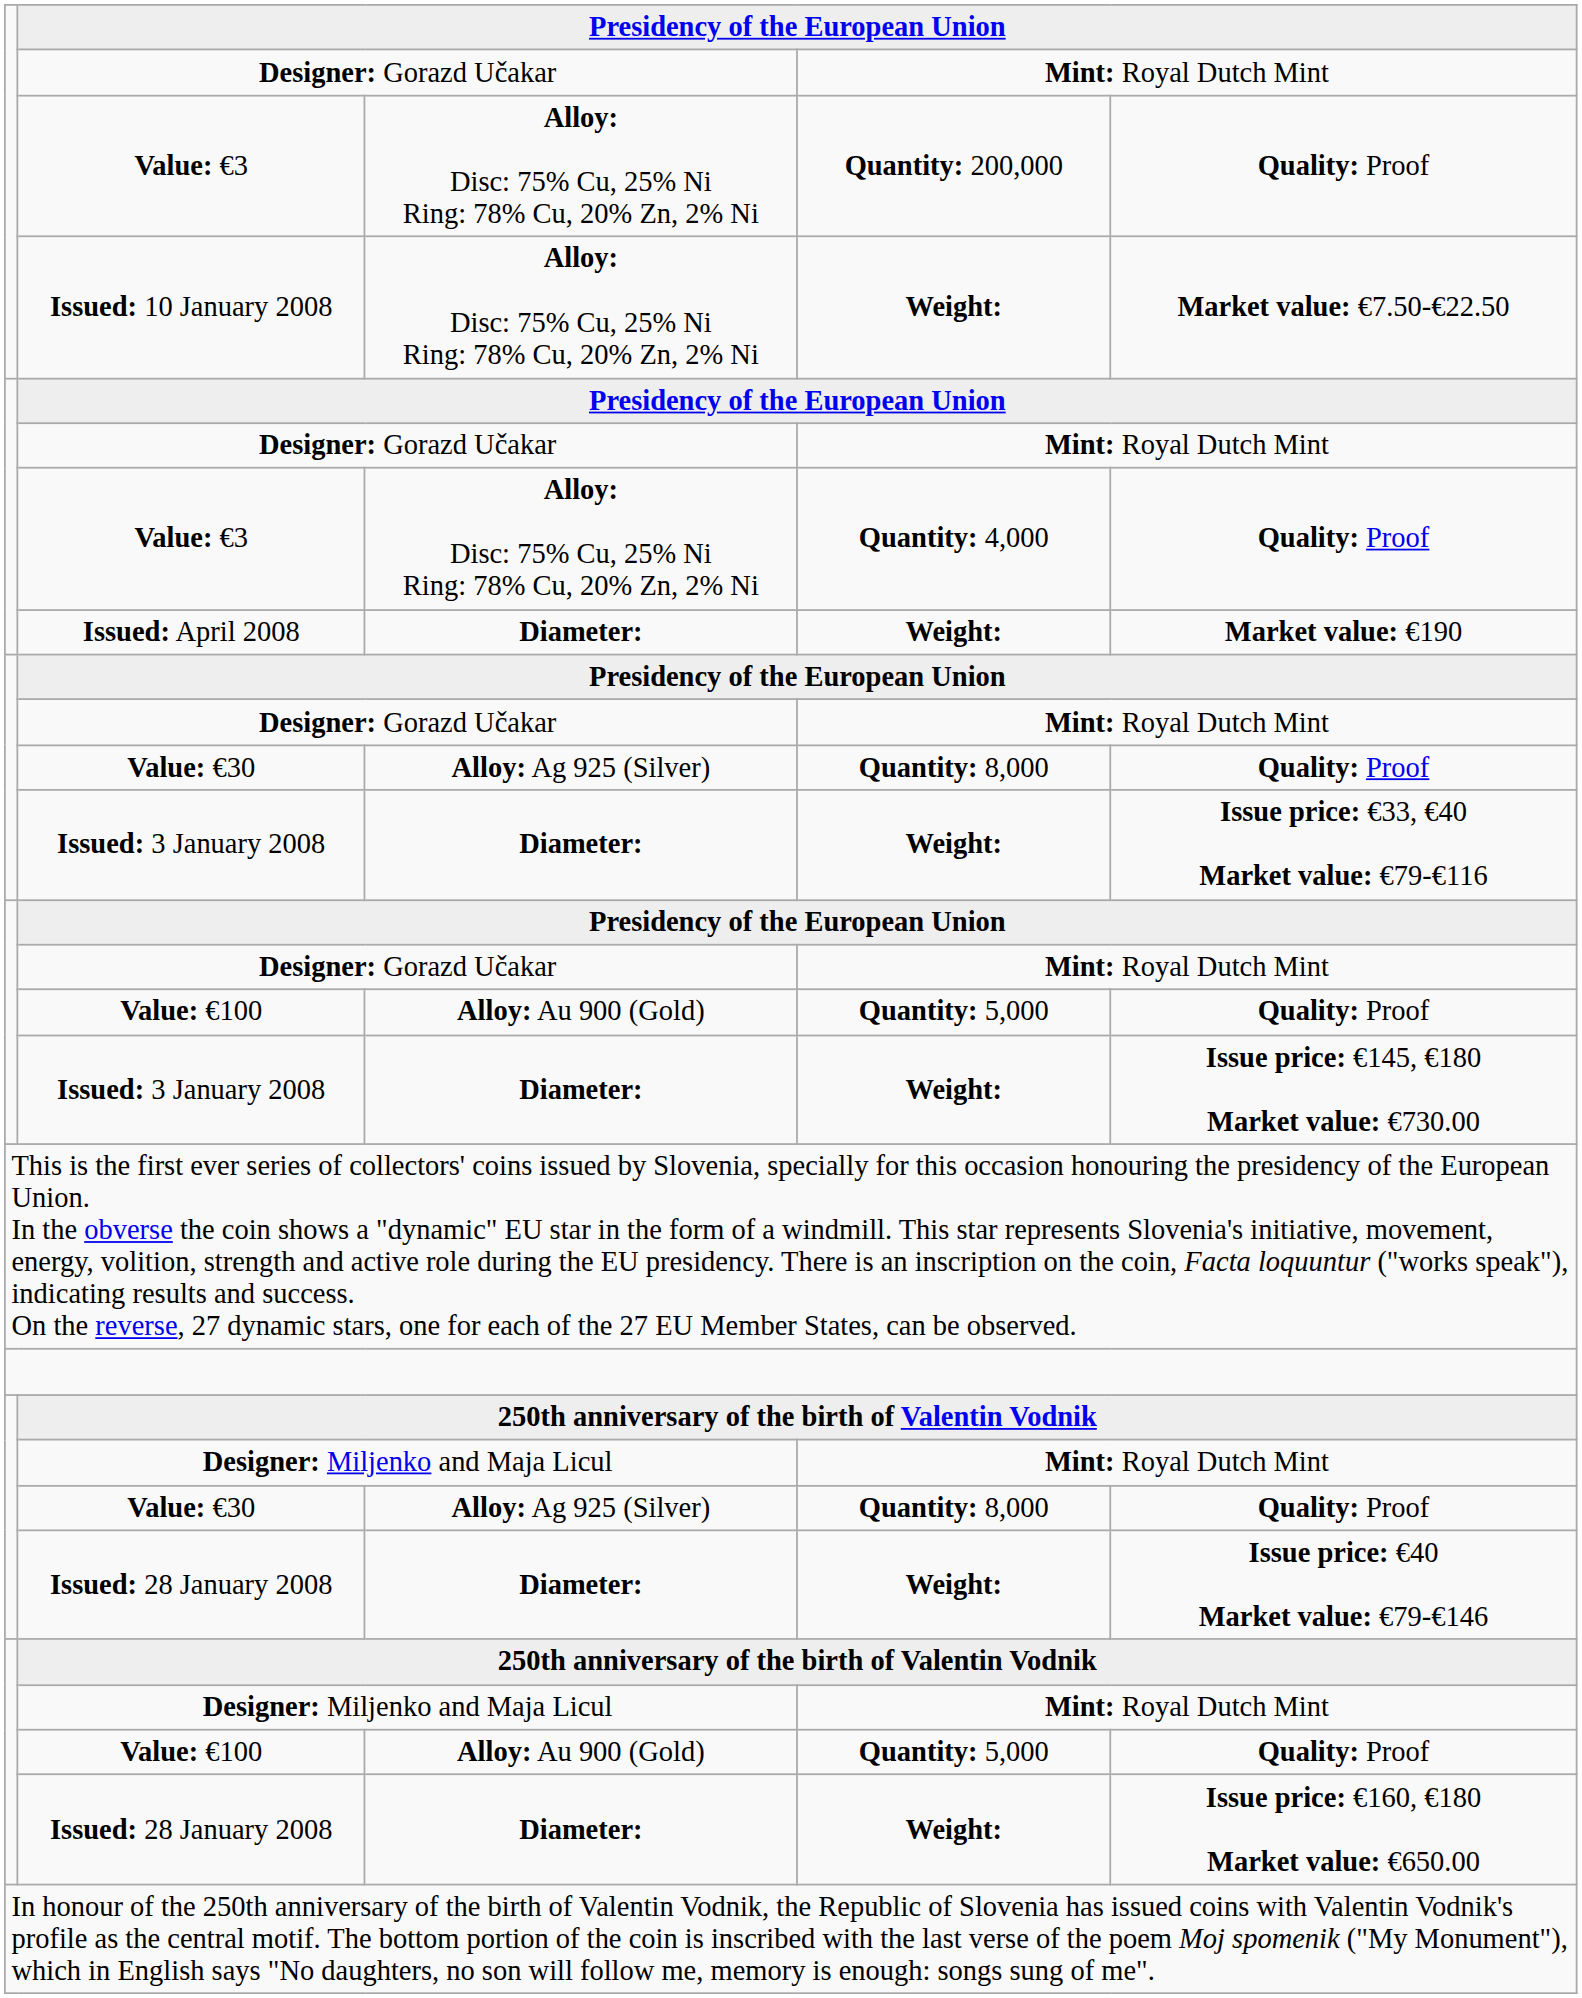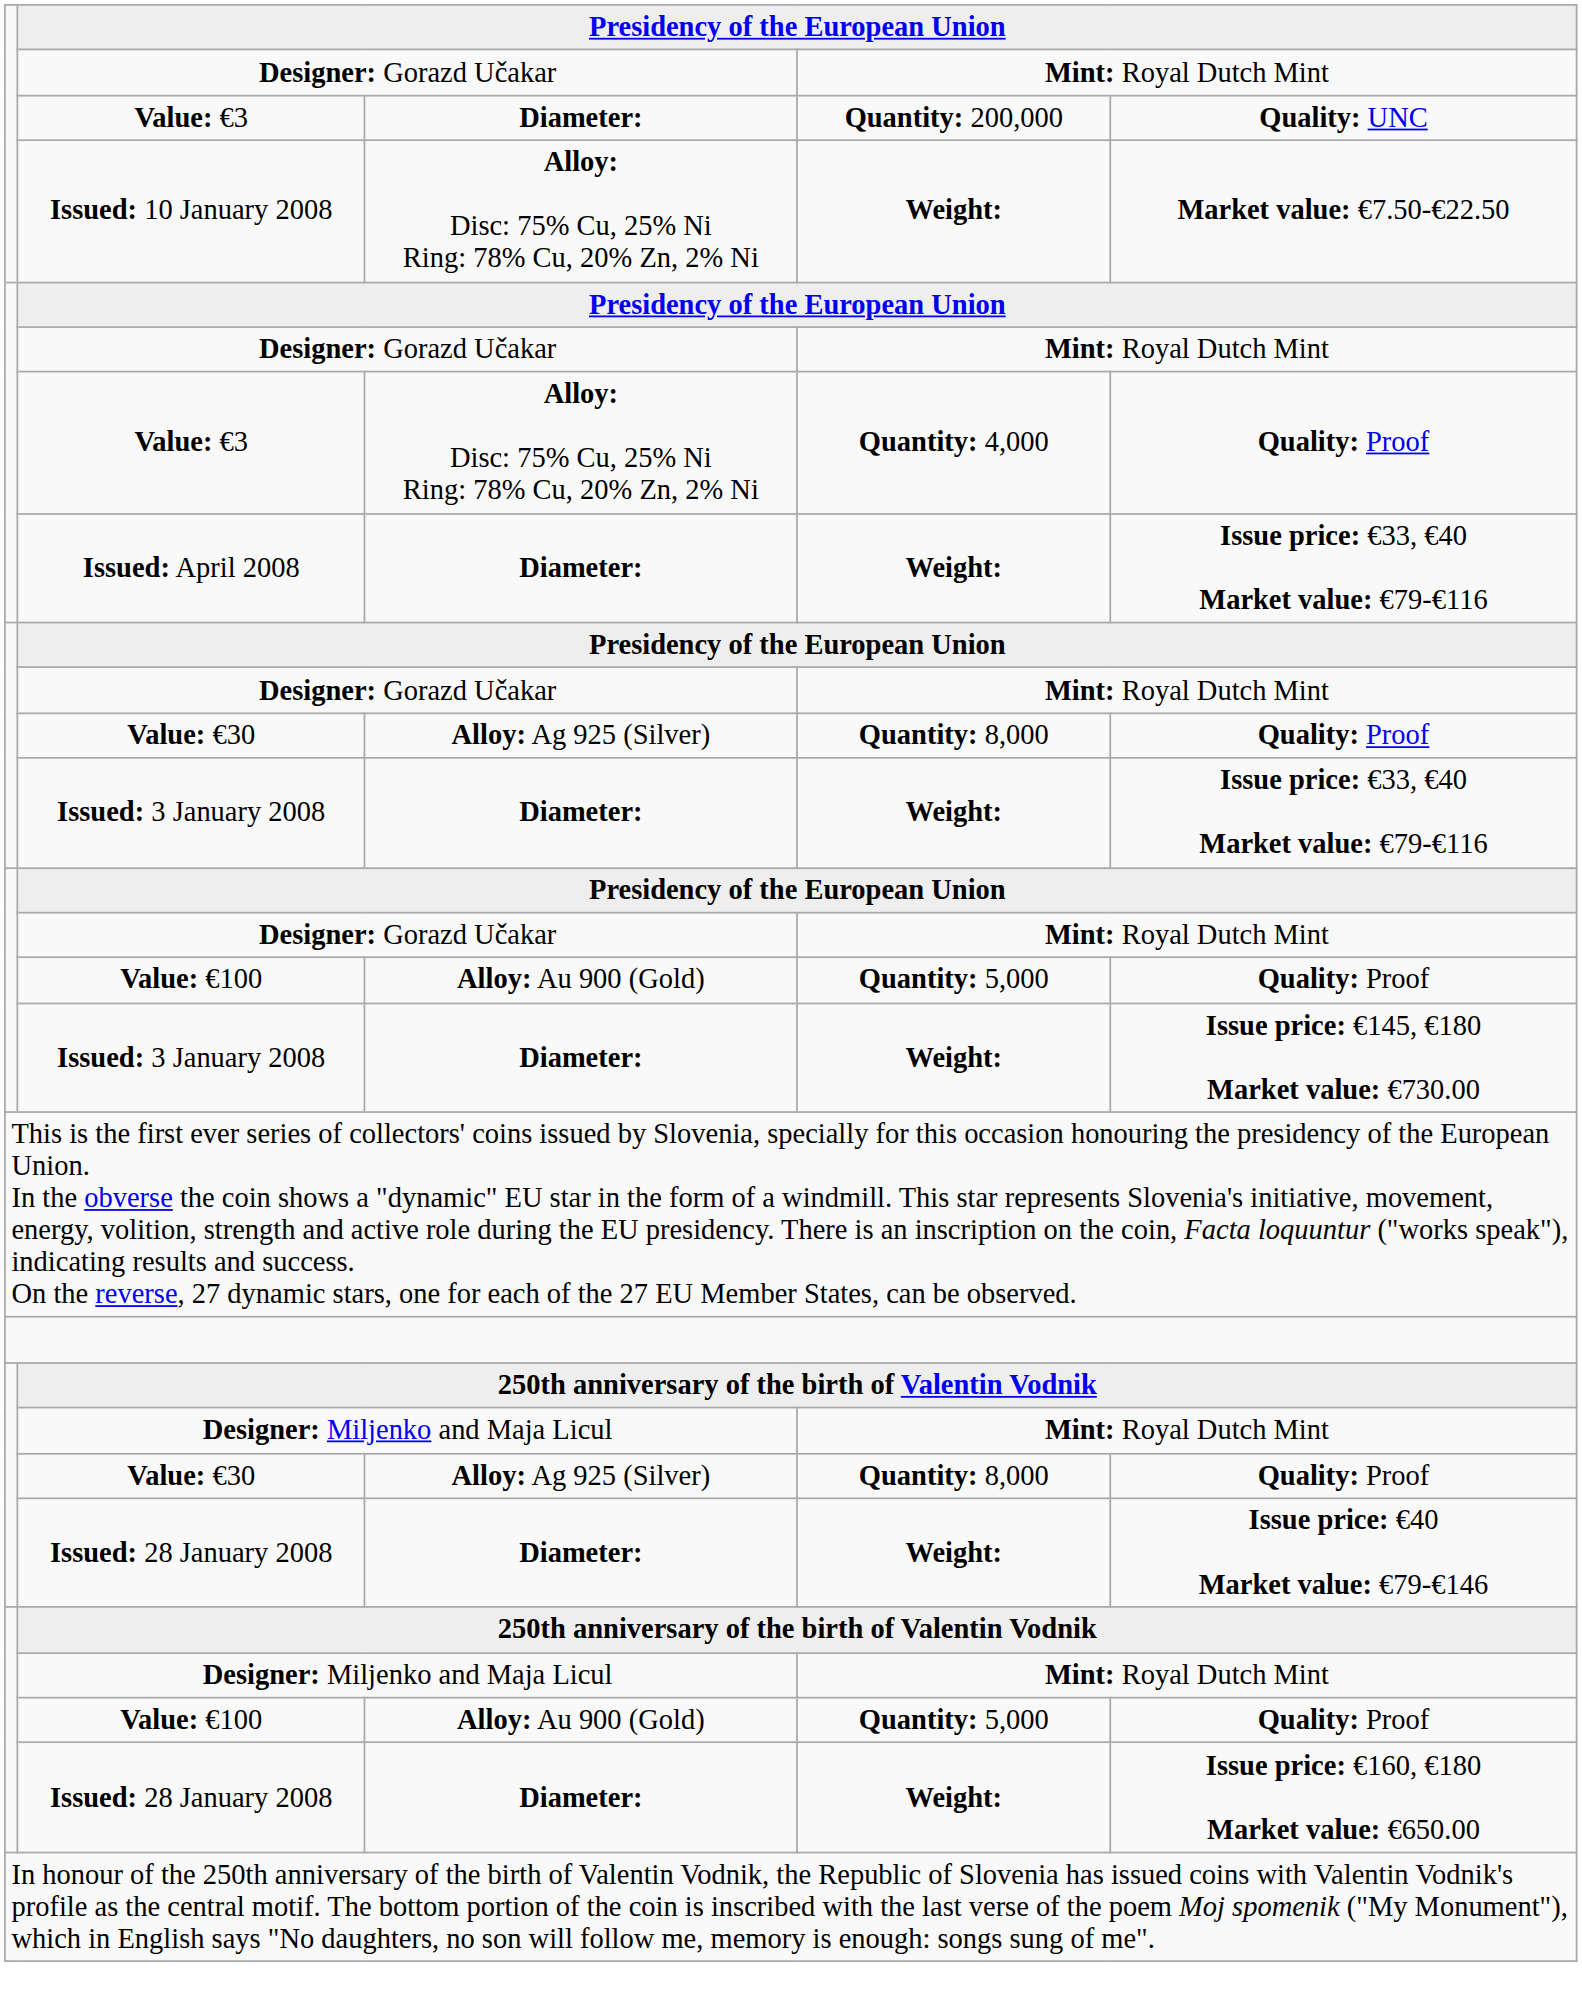Value: €3 / Quantity: 200,000 | column 3: Alloy: Disc: 75% Cu, 25% Ni Ring: 78% Cu, 20% Zn, 2% Ni -> Diameter:
Value: €3 / Quantity: 200,000 | column 5: Quality: Proof -> Quality: UNC
Issued: April 2008 | column 5: Market value: €190 -> Issue price: €33, €40 Market value: €79-€116
